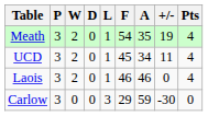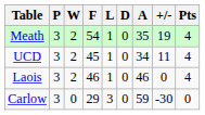columns swapped: D <-> F
